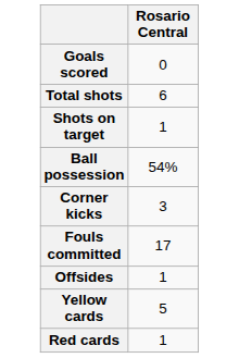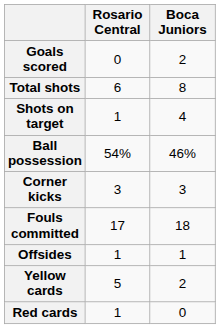+ column: Boca Juniors | 2 | 8 | 4 | 46% | 3 | 18 | 1 | 2 | 0
